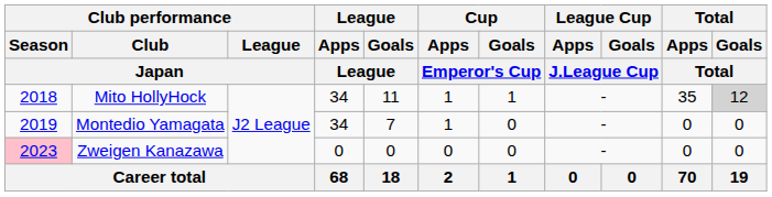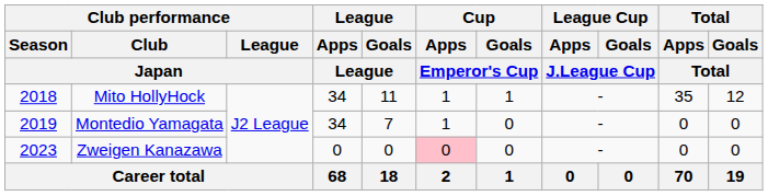Mito HollyHock | Total / Goals / Total: lightgrey background -> no background
Zweigen Kanazawa | Club performance / Season / Japan: pink background -> no background
Zweigen Kanazawa | Cup / Apps / Emperor's Cup: no background -> pink background
